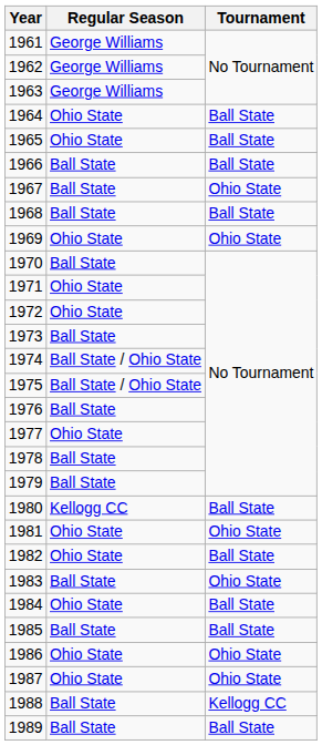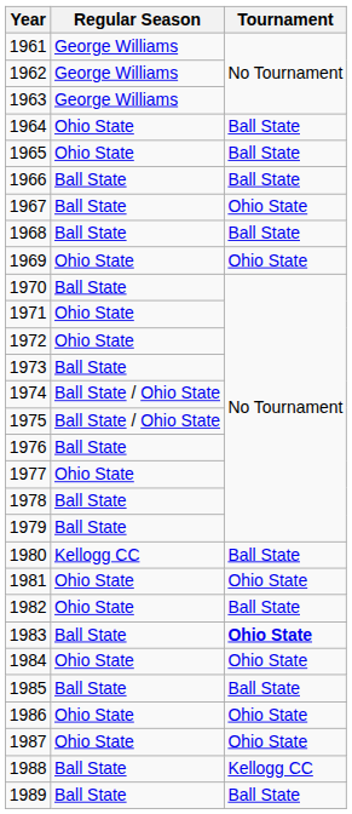1983 | Tournament: normal -> bold
1984 | Tournament: Ball State -> Ohio State
